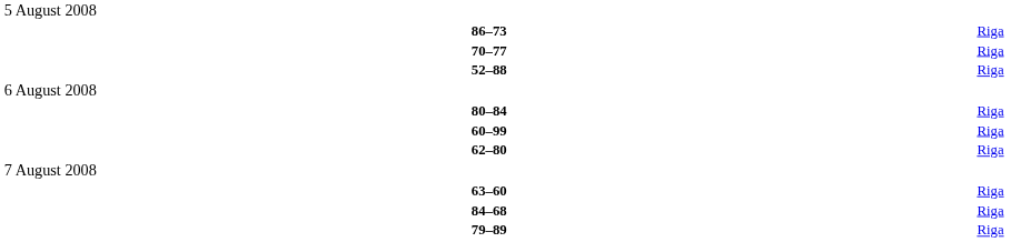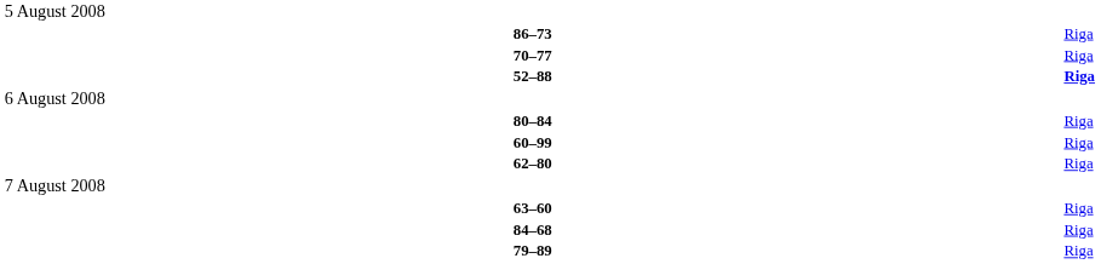52–88 | column 3: normal -> bold
